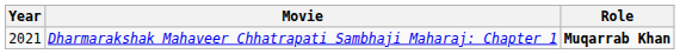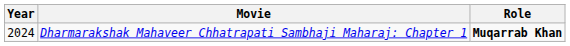row 2 | Year: 2021 -> 2024
